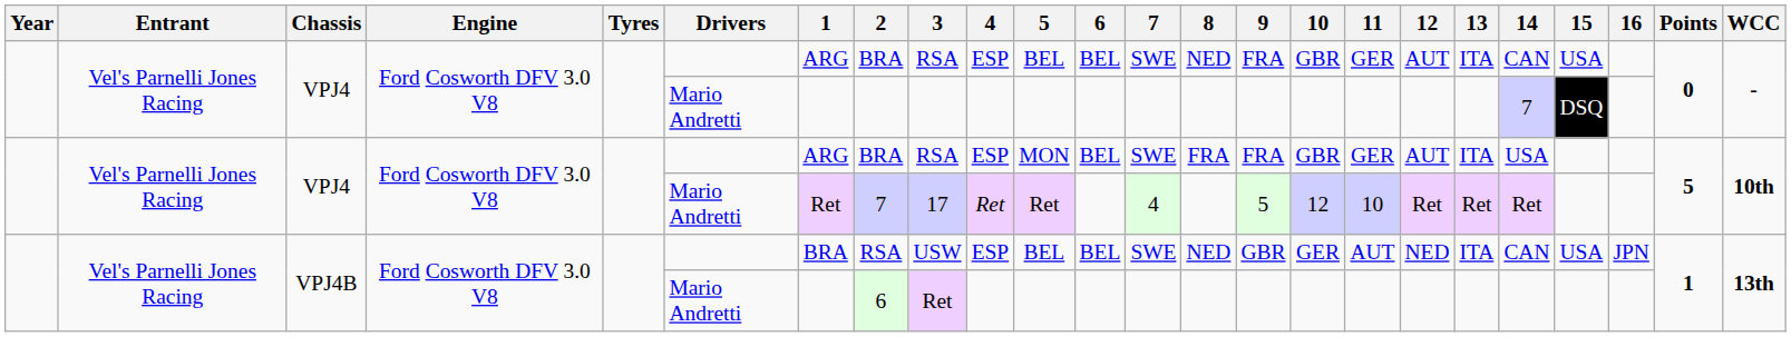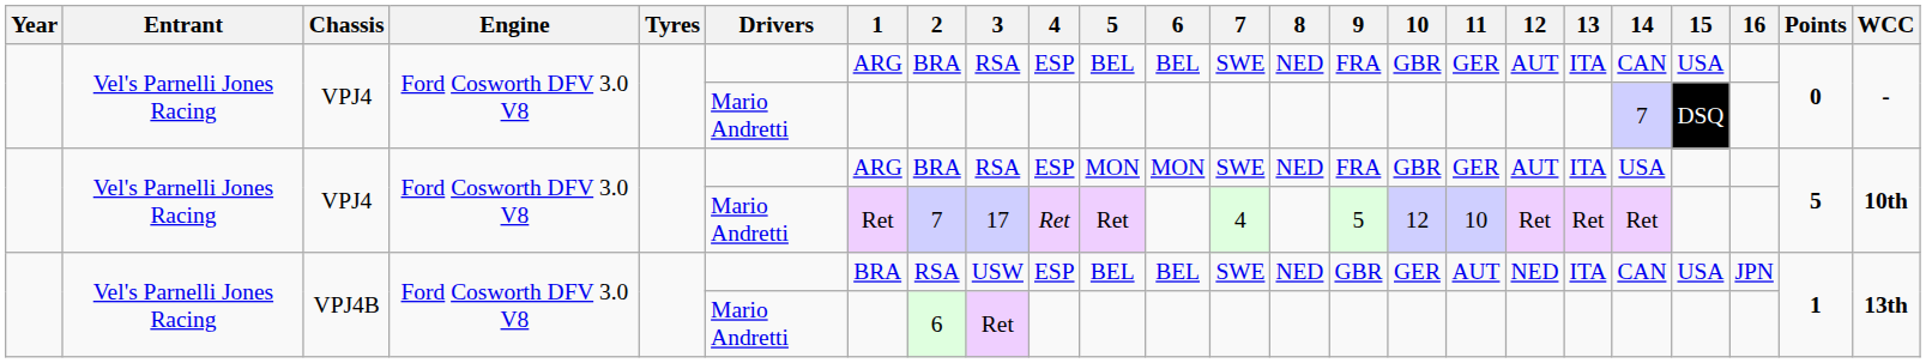row 4 | 6: BEL -> MON
row 4 | 8: FRA -> NED
